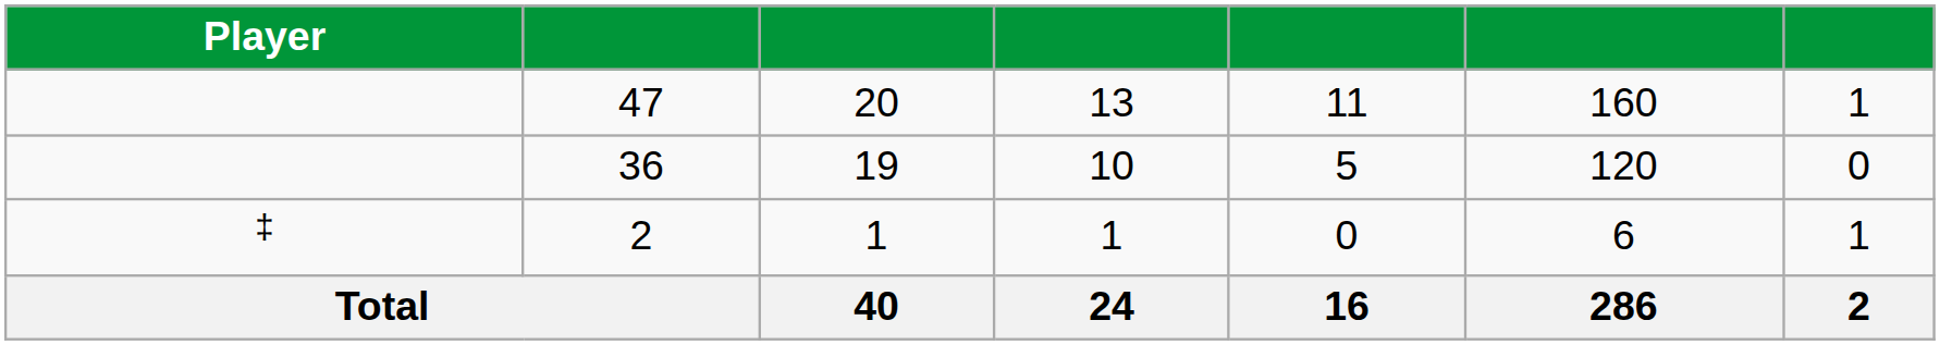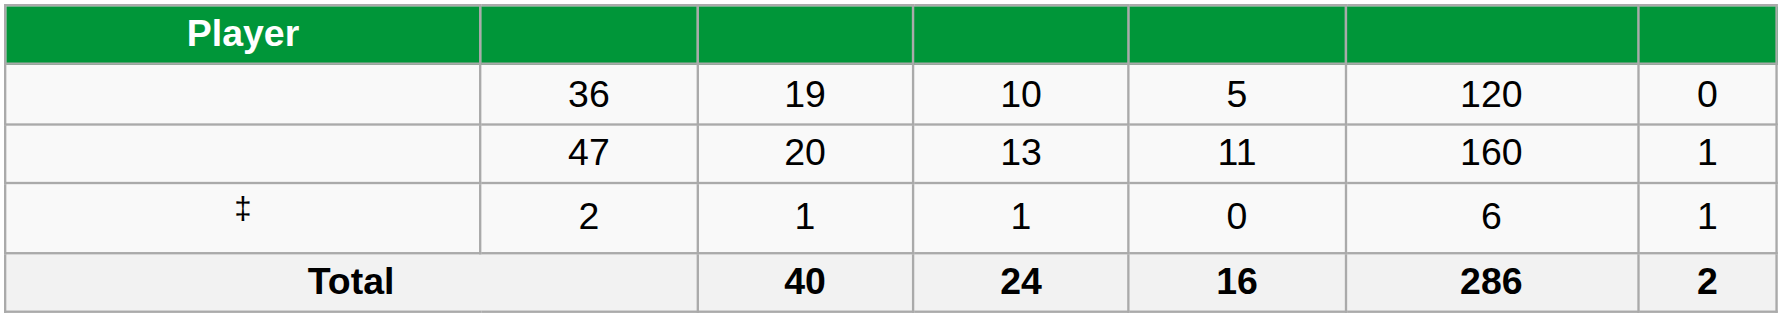rows swapped: 47 <-> 36
